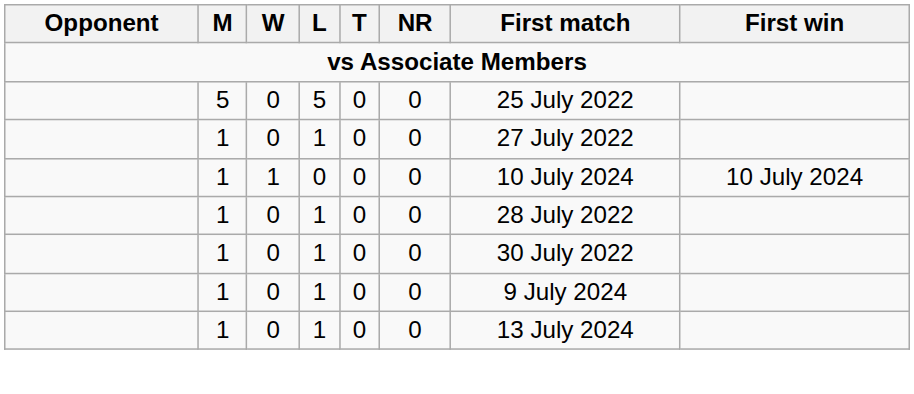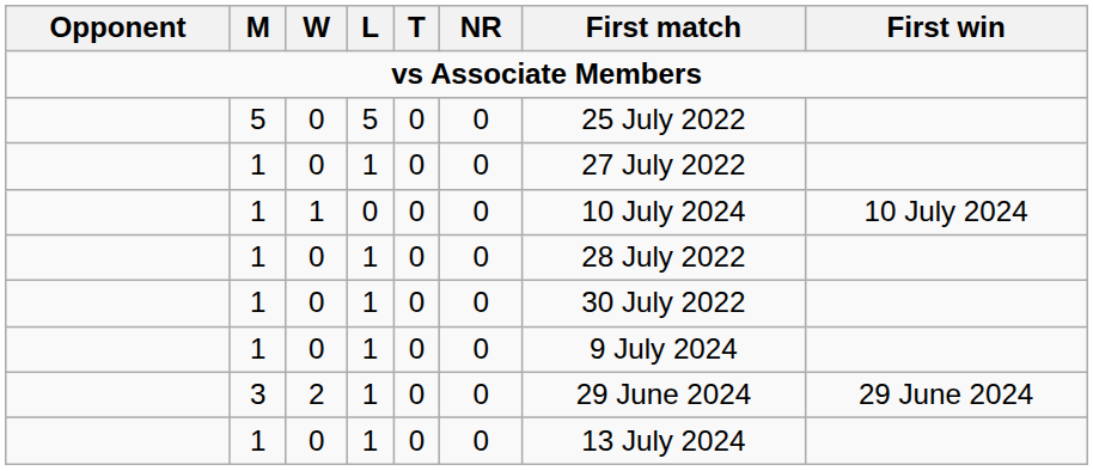+ row: 3 | 2 | 1 | 0 | 0 | 29 June 2024 | 29 June 2024
